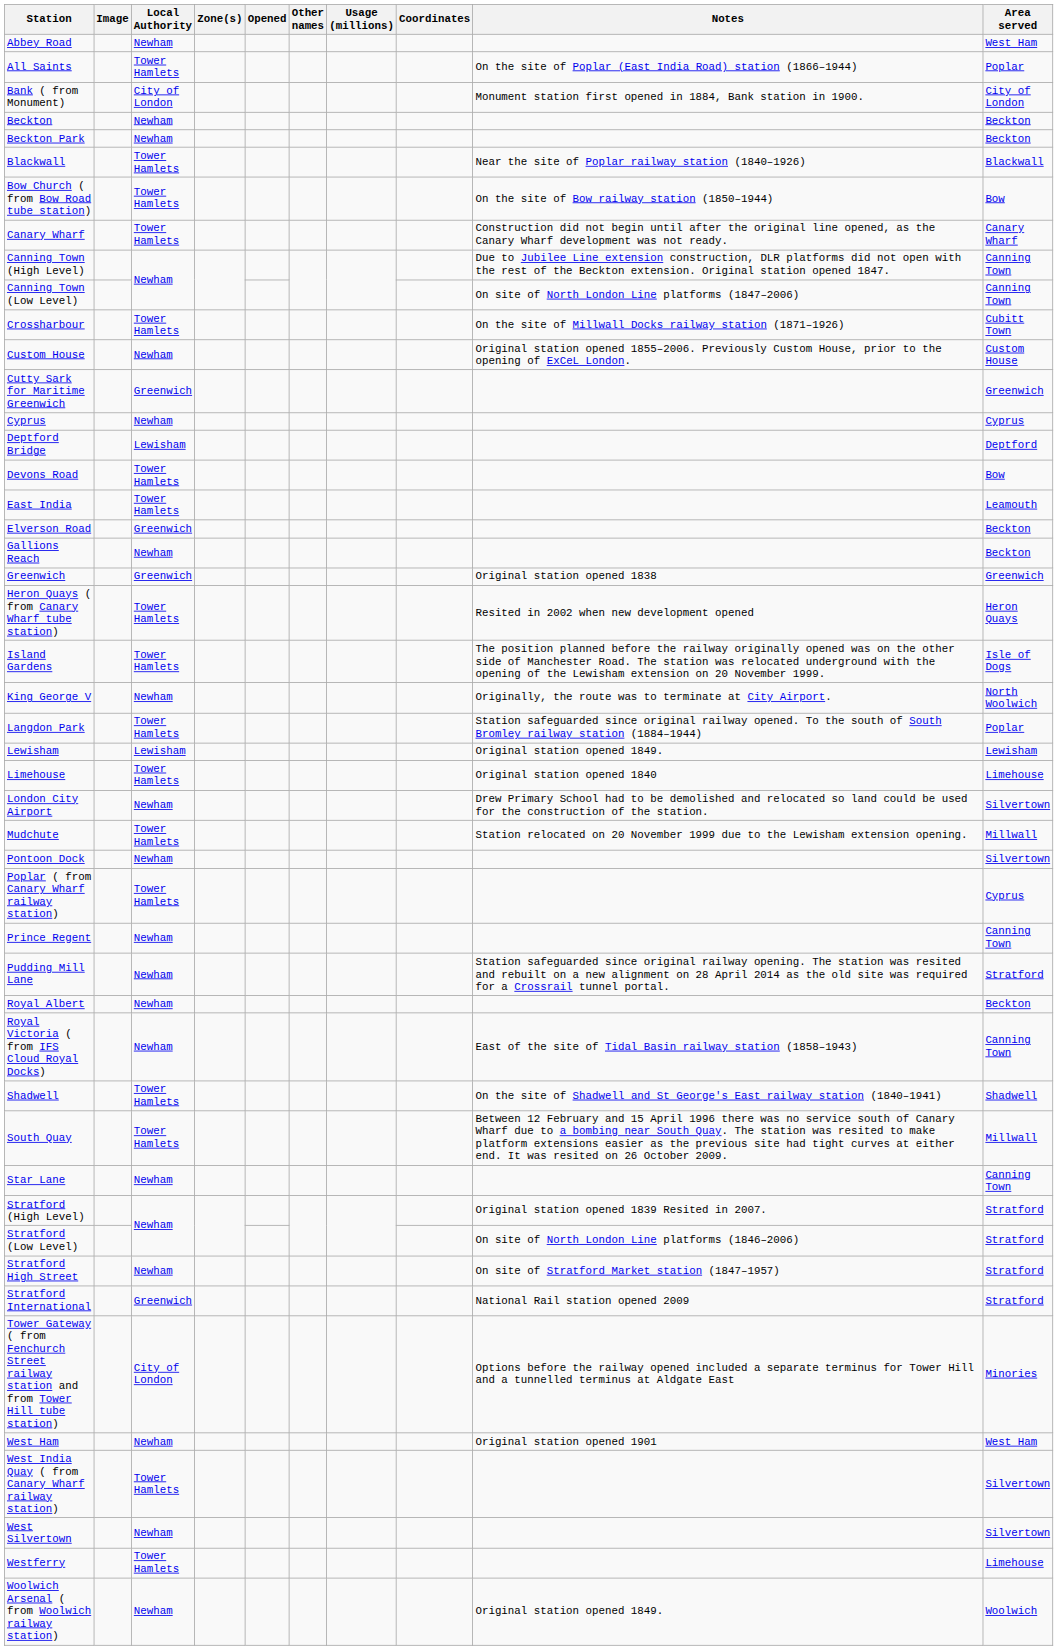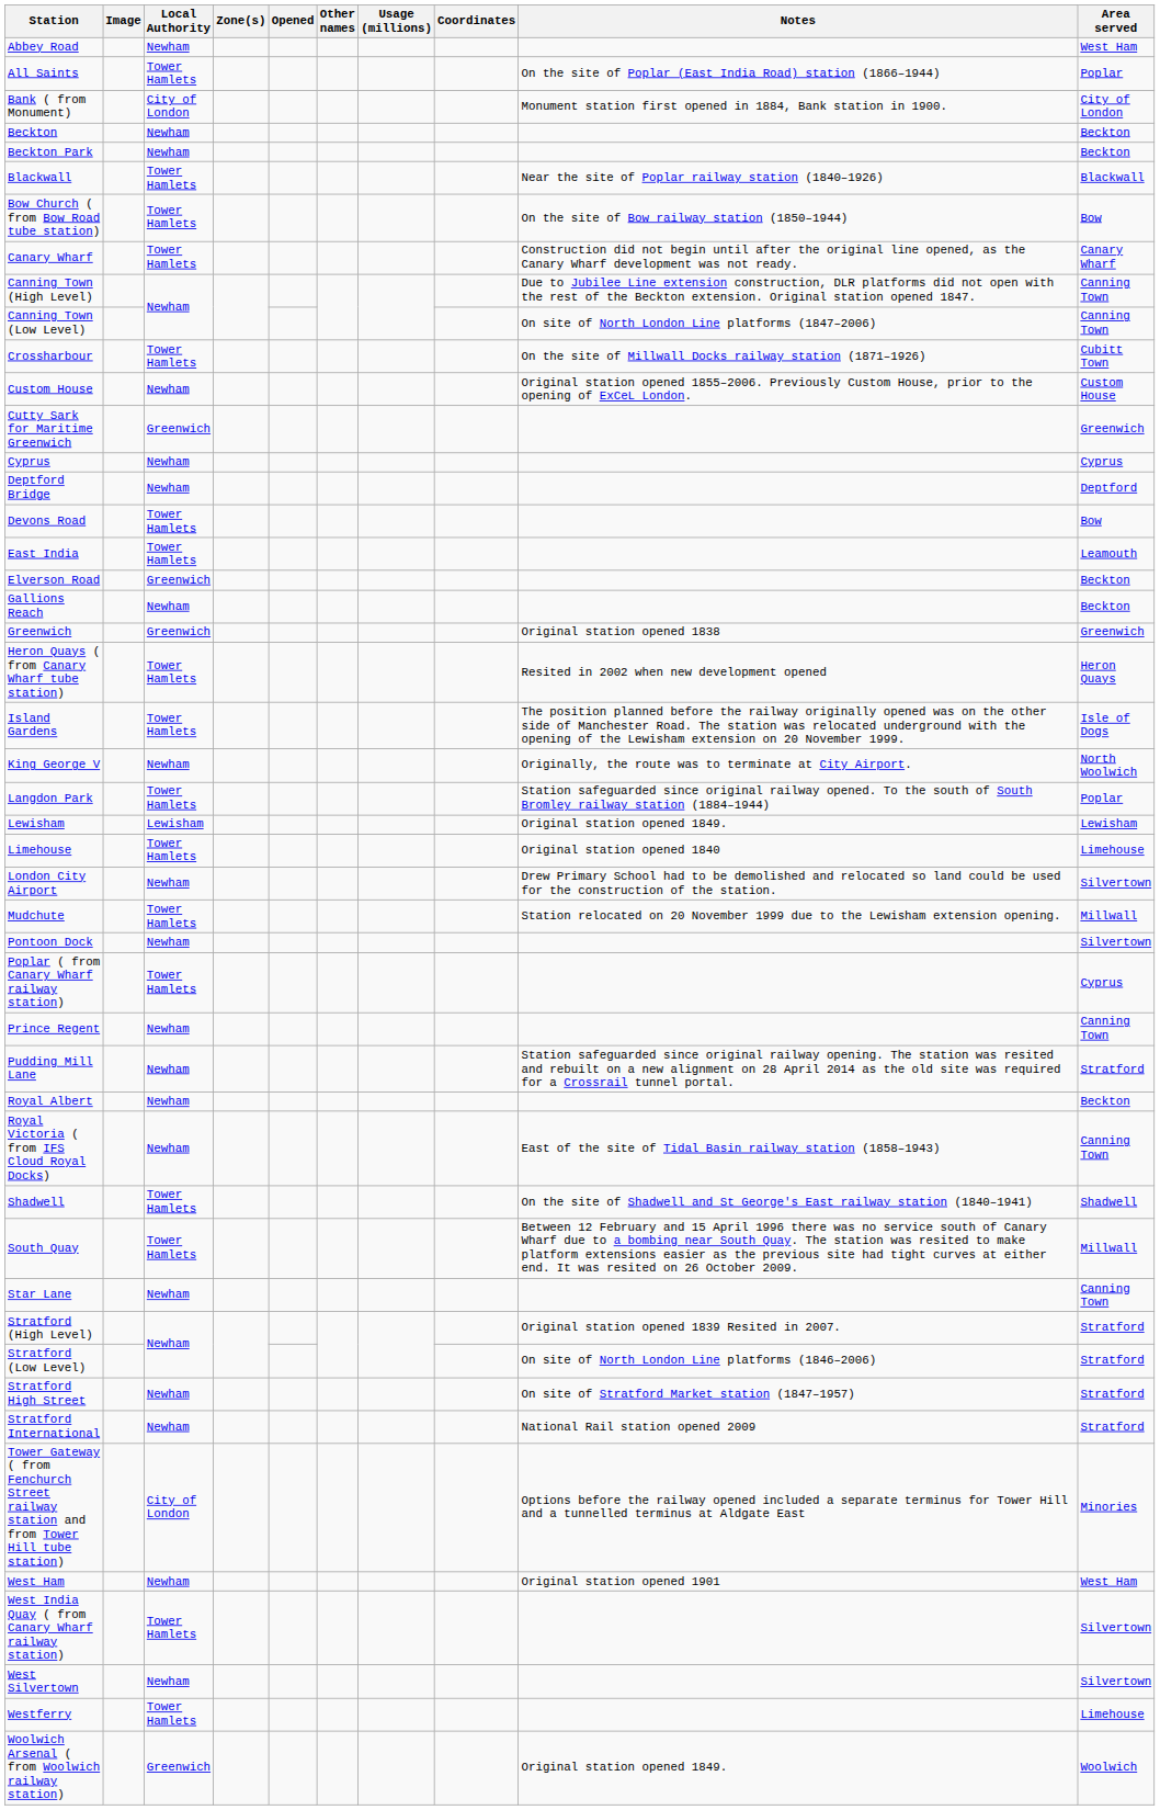Deptford Bridge | Local Authority: Lewisham -> Newham
Stratford International | Local Authority: Greenwich -> Newham
Woolwich Arsenal ( from Woolwich railway station) | Local Authority: Newham -> Greenwich
